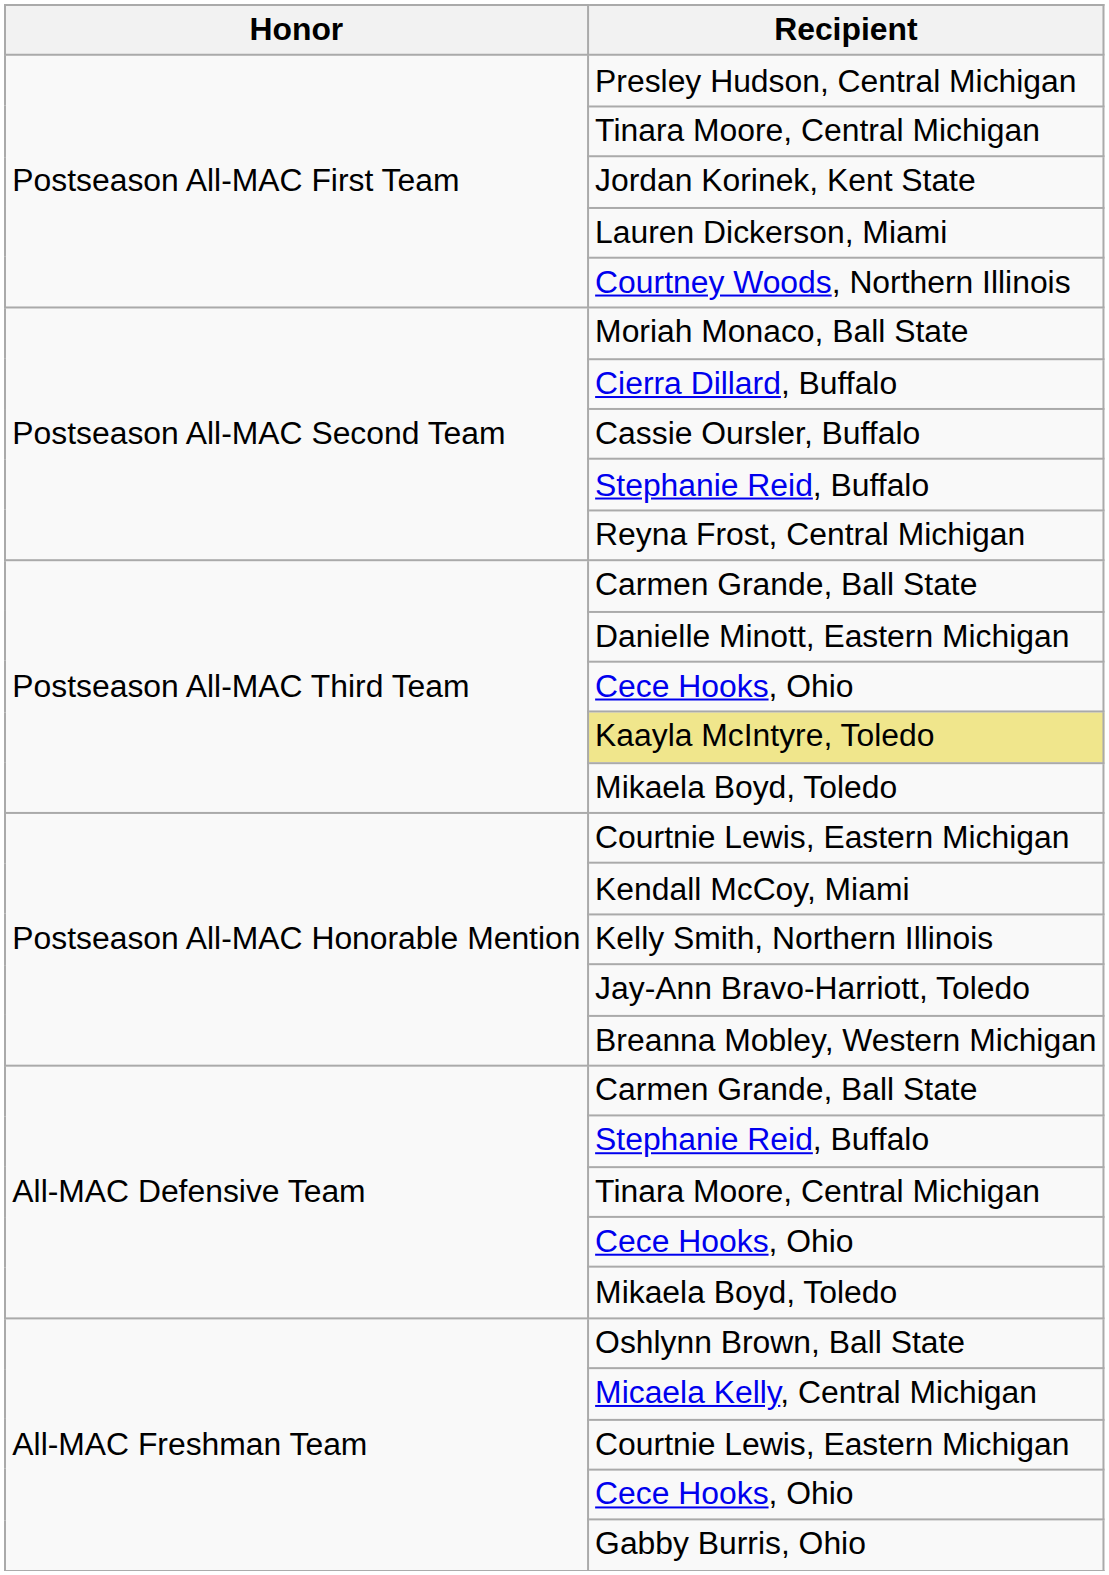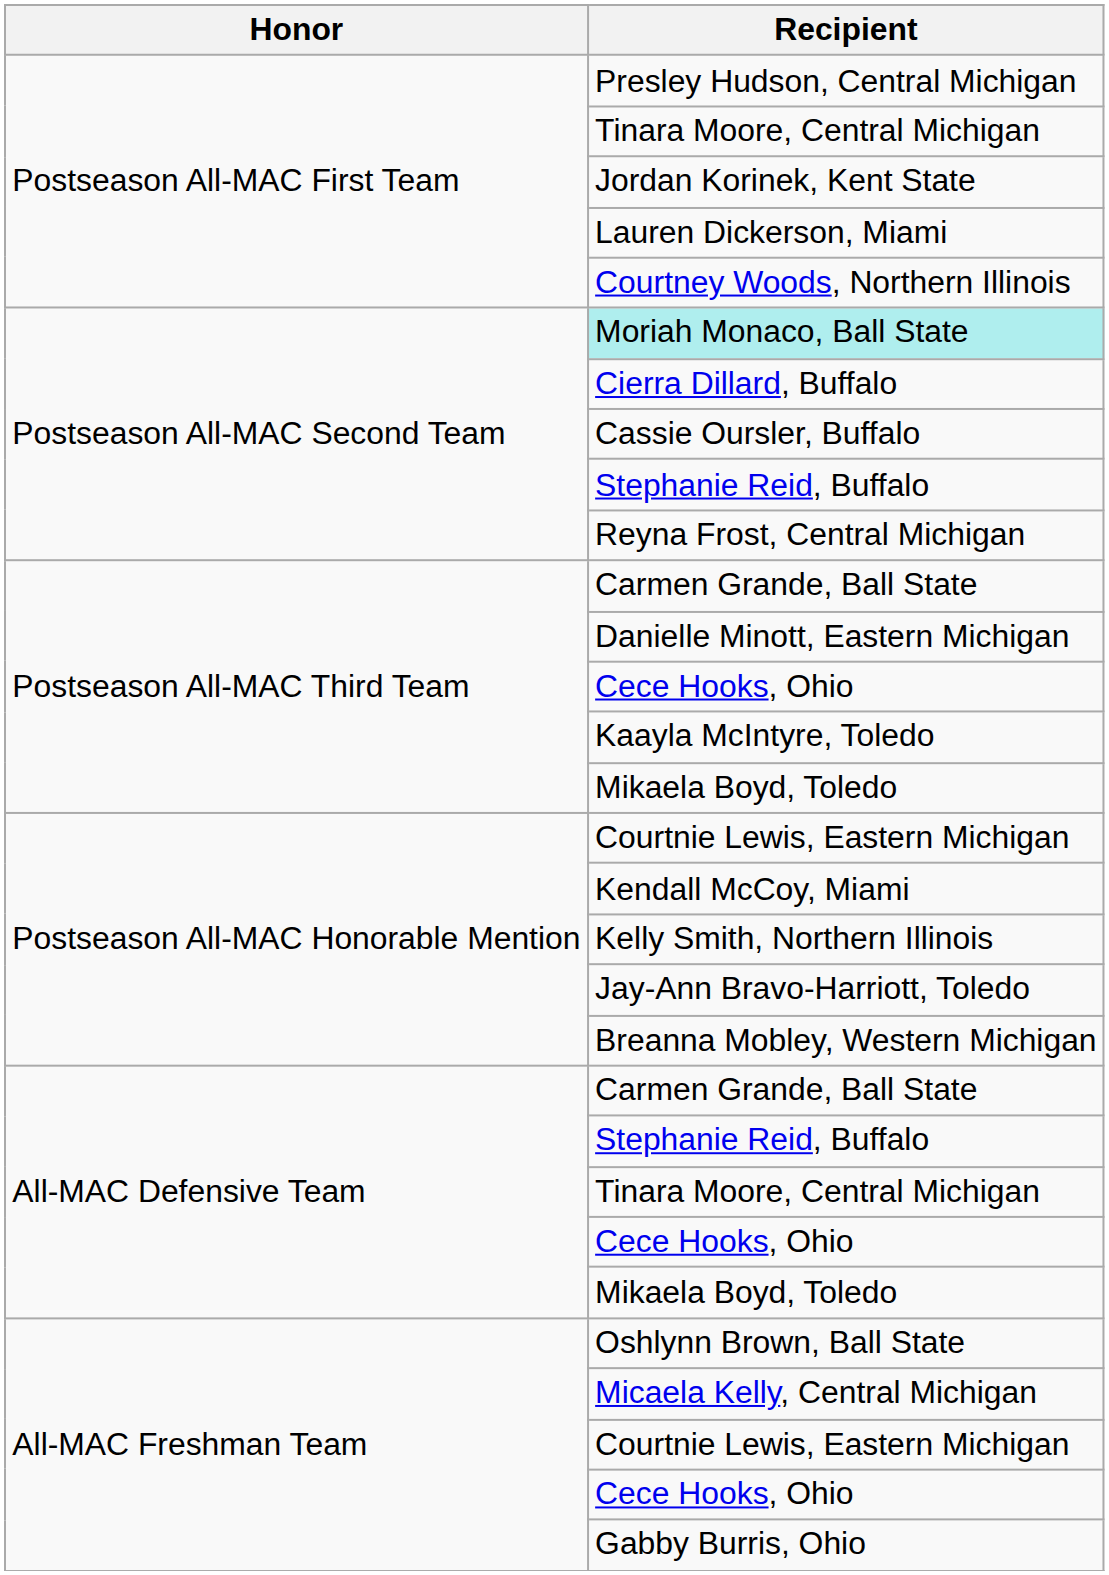row 7 | Recipient: no background -> paleturquoise background
row 15 | Recipient: khaki background -> no background
